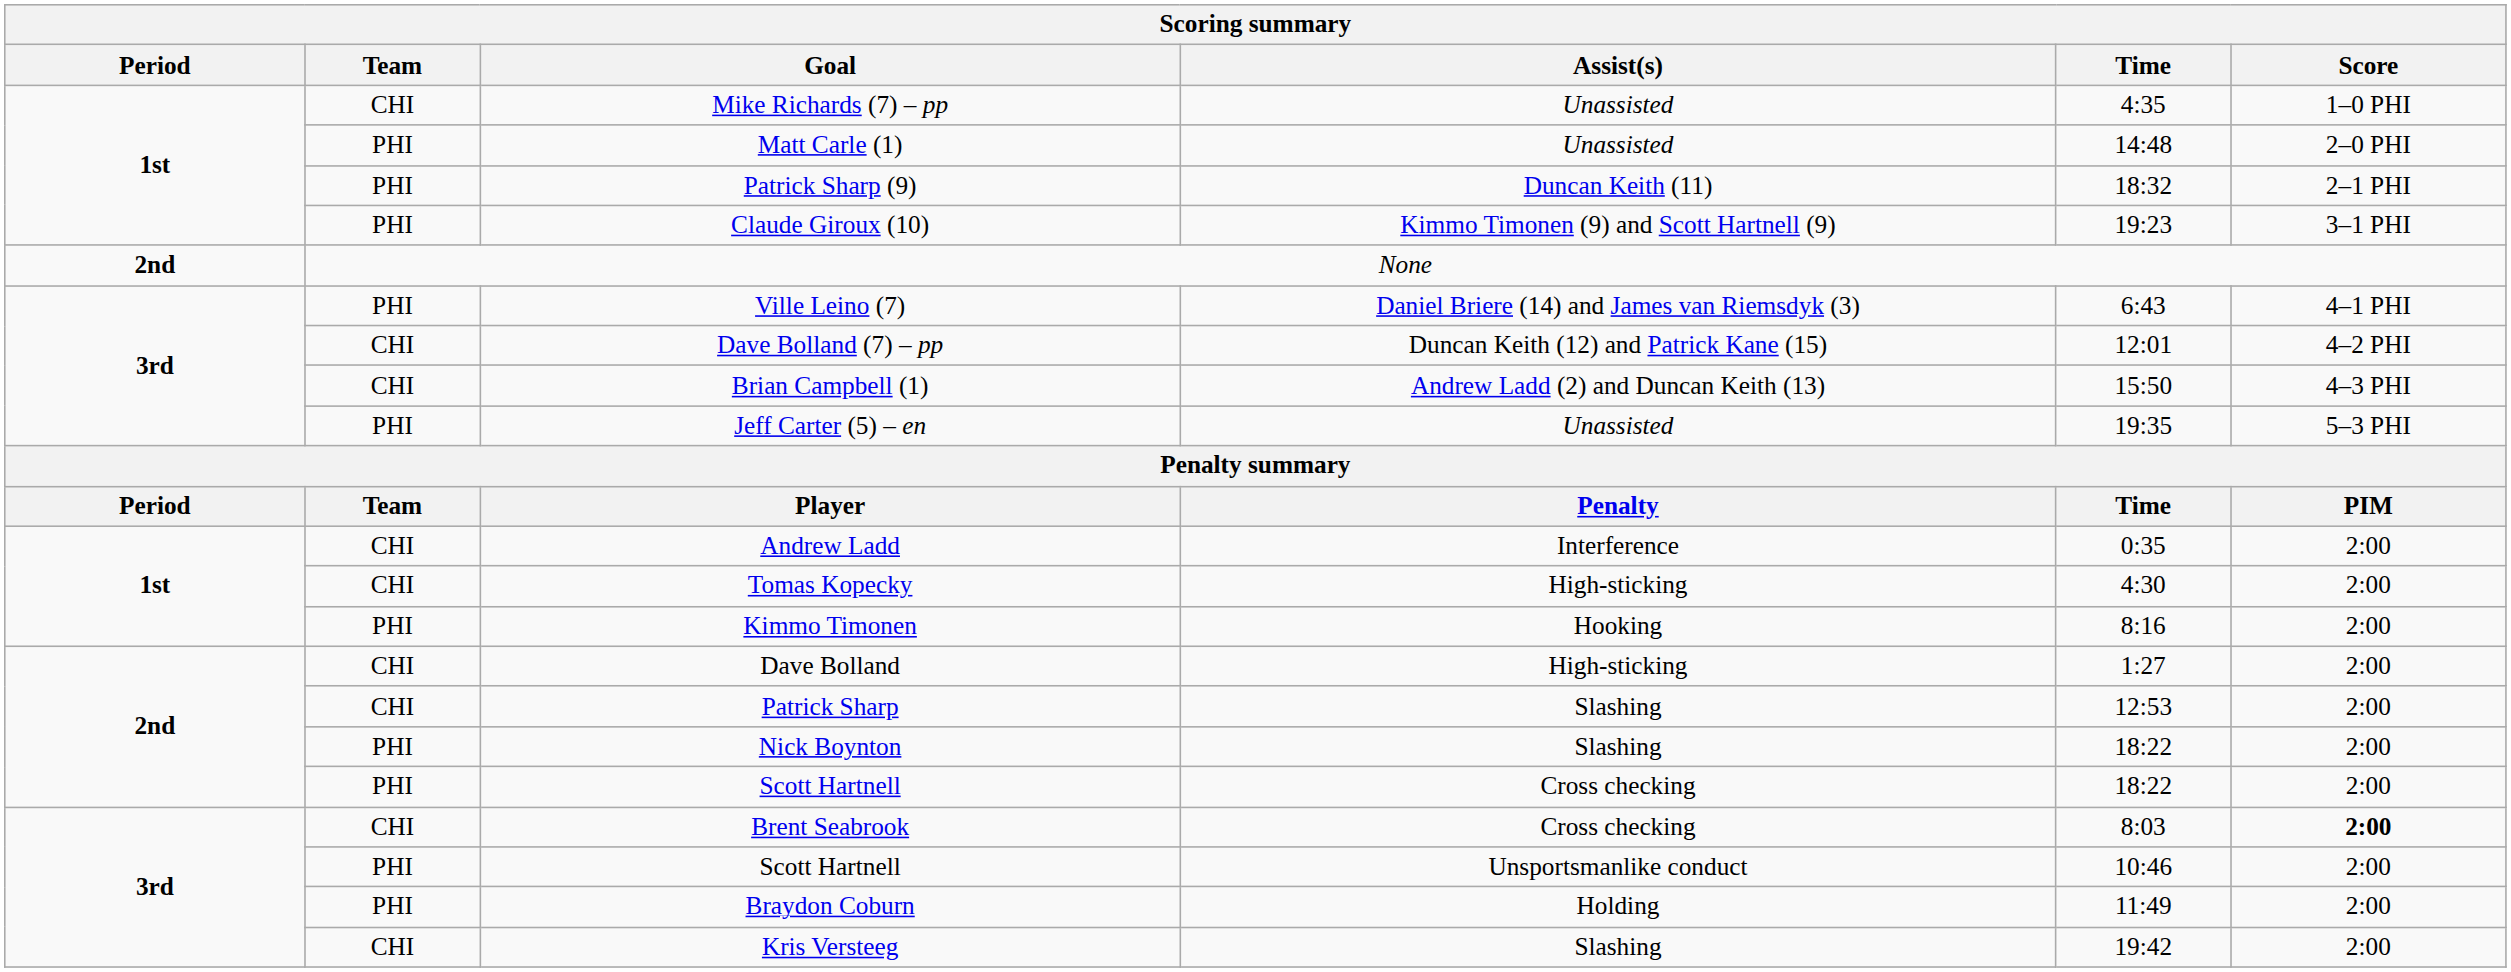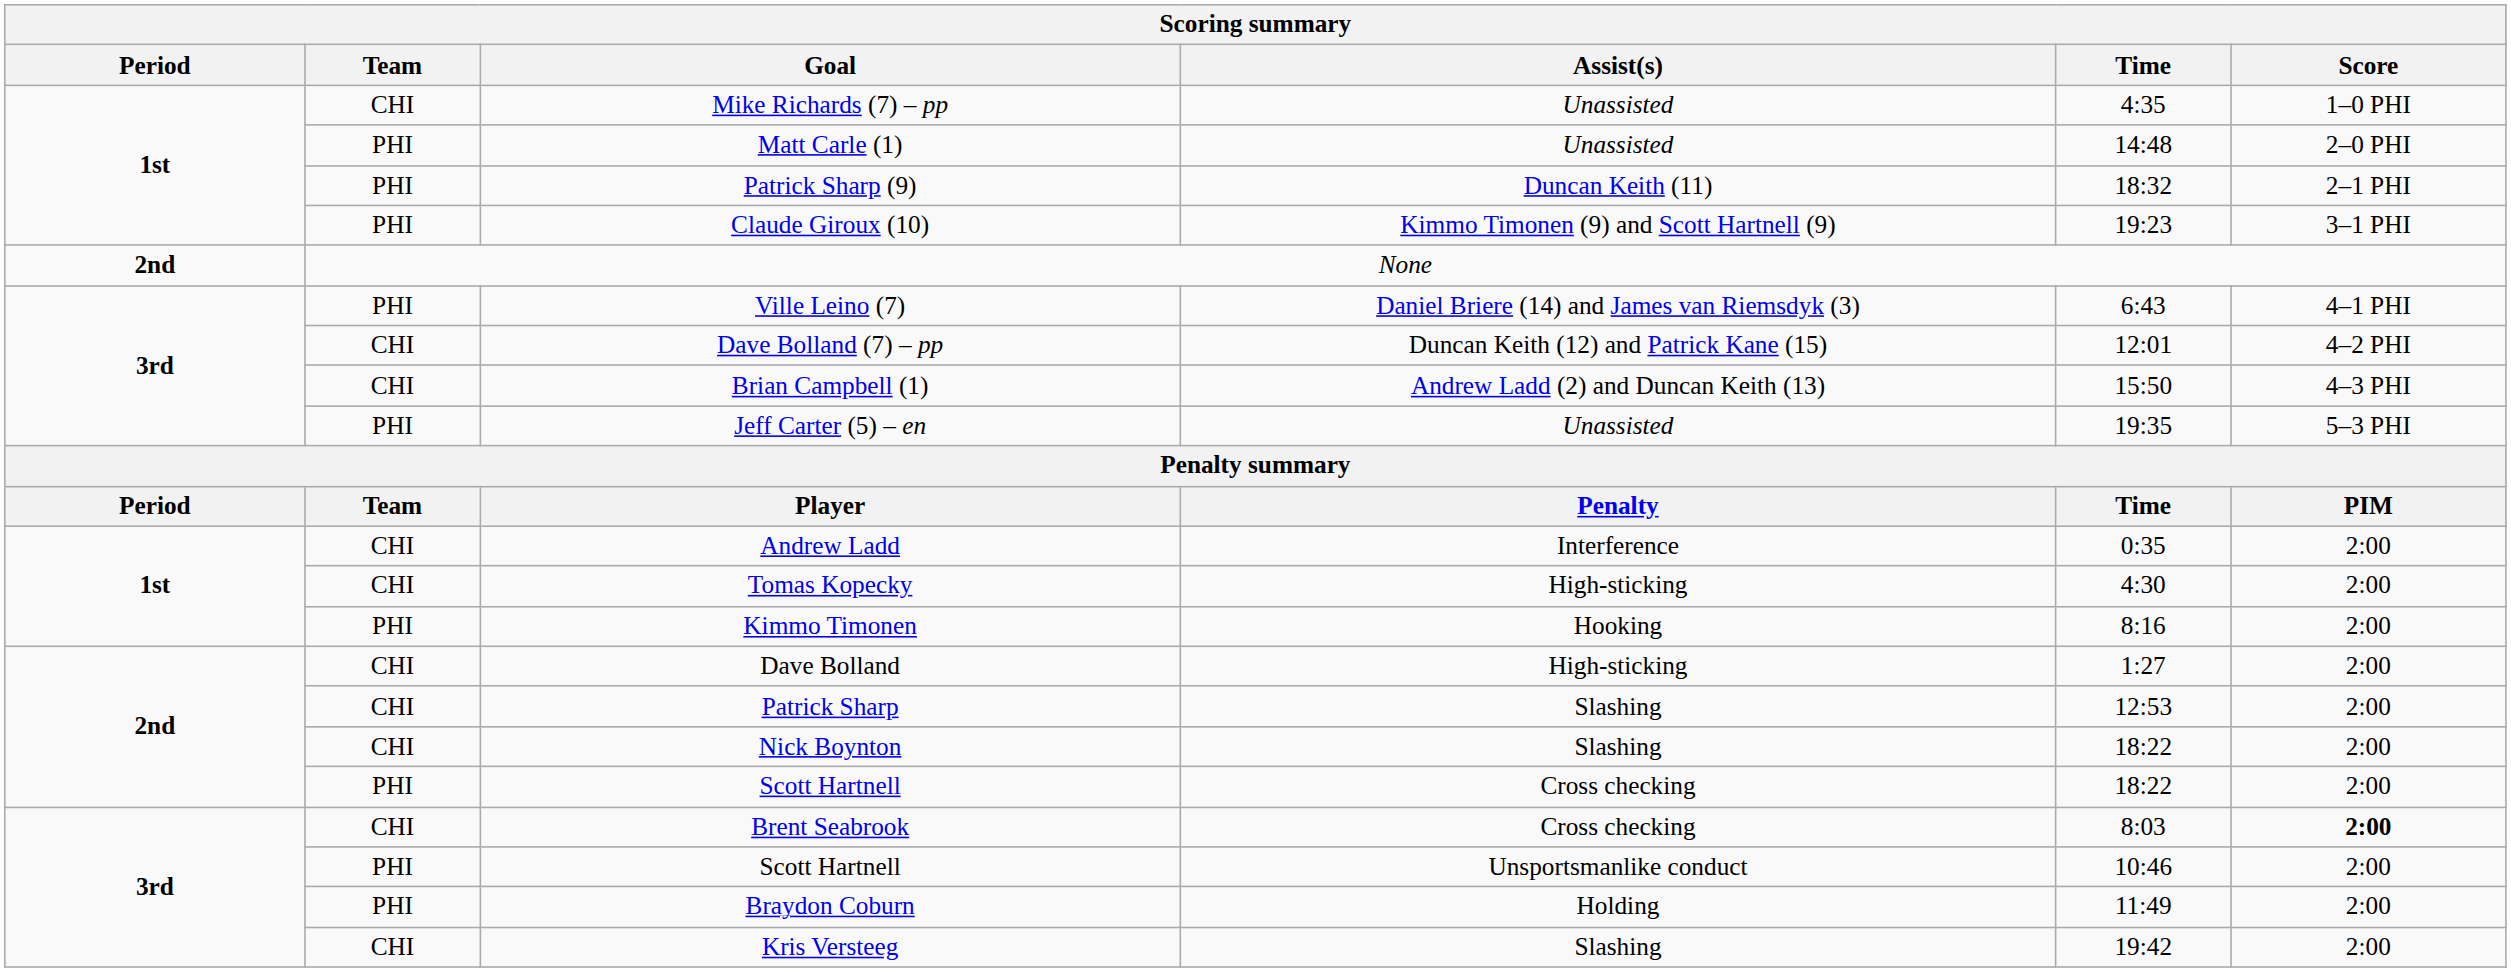Nick Boynton | Team: PHI -> CHI
